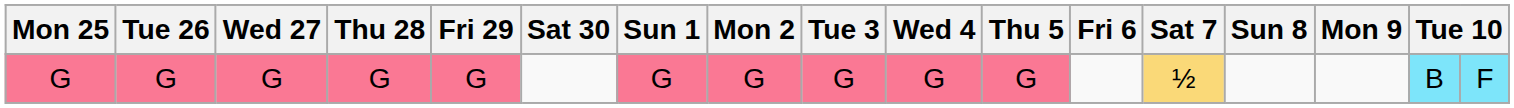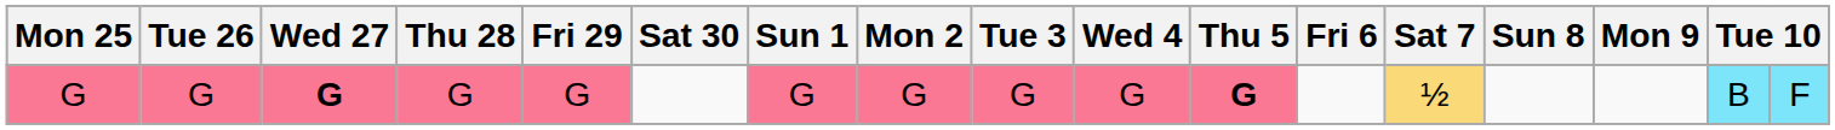row 2 | Wed 27: normal -> bold
row 2 | Thu 5: normal -> bold
